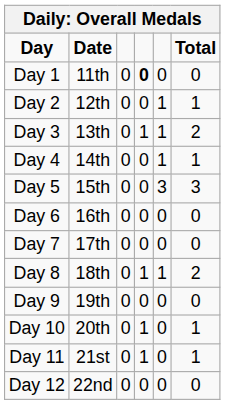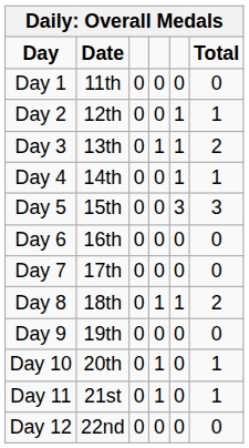Day 1 | column 4: bold -> normal
